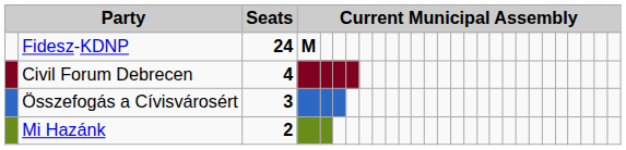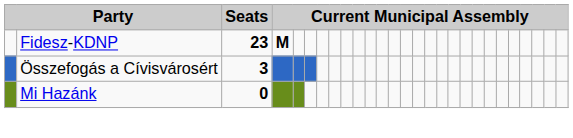Fidesz-KDNP | Seats: 24 -> 23
- row: Civil Forum Debrecen | 4
Mi Hazánk | Seats: 2 -> 0
